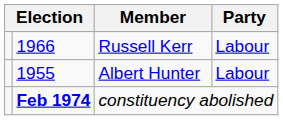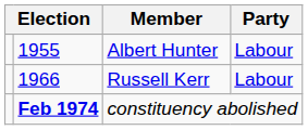rows swapped: Albert Hunter <-> Russell Kerr
